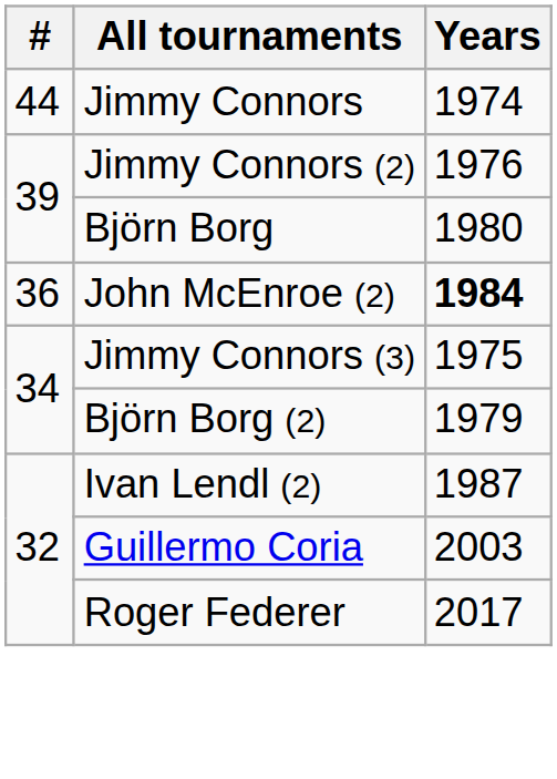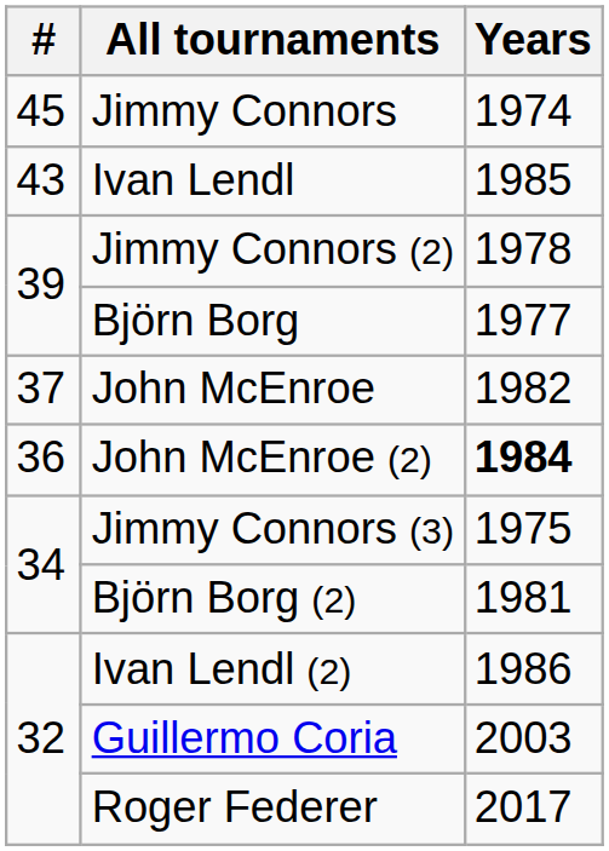Jimmy Connors | #: 44 -> 45
+ row: 43 | Ivan Lendl | 1985
Jimmy Connors (2) | Years: 1976 -> 1978
Björn Borg | Years: 1980 -> 1977
+ row: 37 | John McEnroe | 1982
Björn Borg (2) | Years: 1979 -> 1981
Ivan Lendl (2) | Years: 1987 -> 1986
